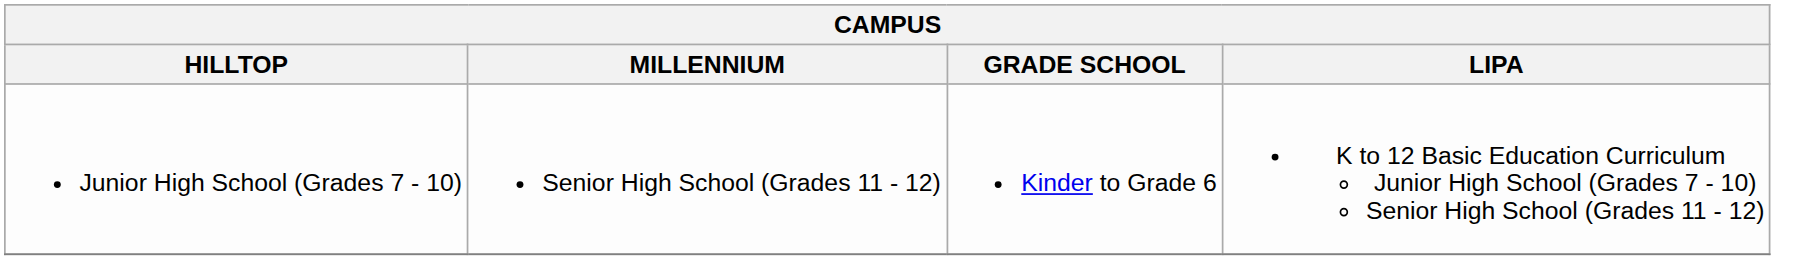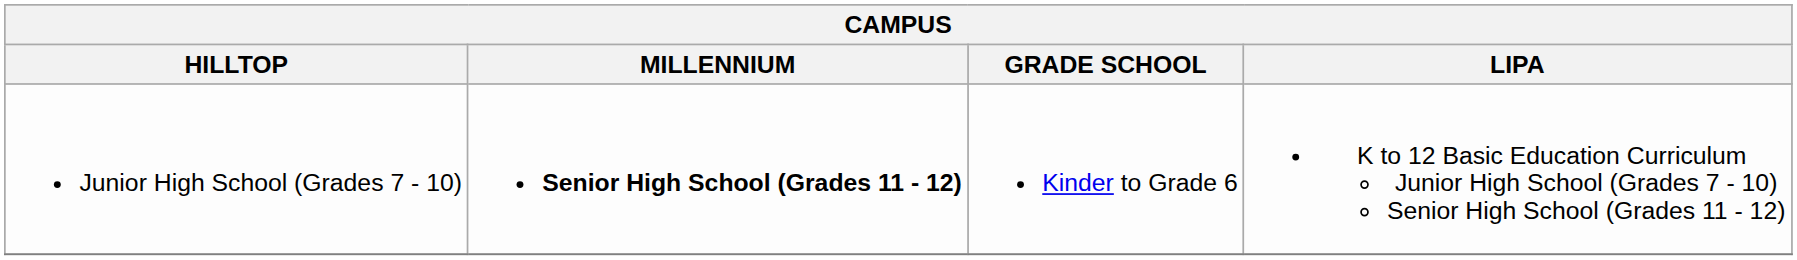Junior High School (Grades 7 - 10) | MILLENNIUM: normal -> bold
